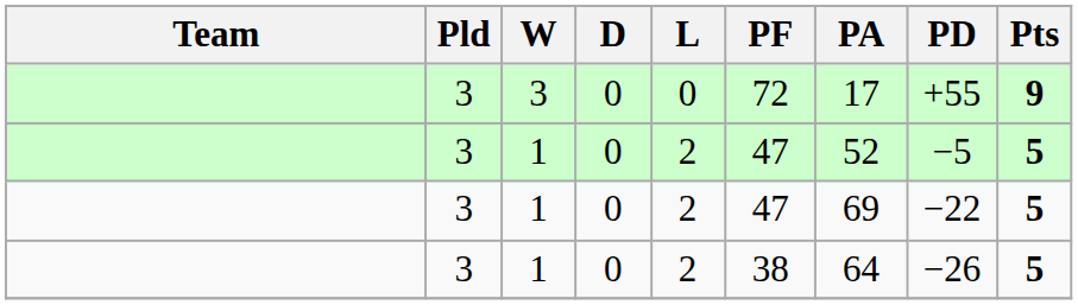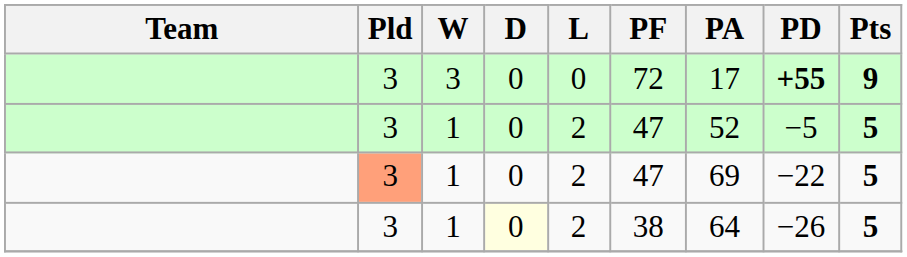row 2 | PD: normal -> bold
row 4 | Pld: no background -> lightsalmon background
row 5 | D: no background -> lightyellow background
